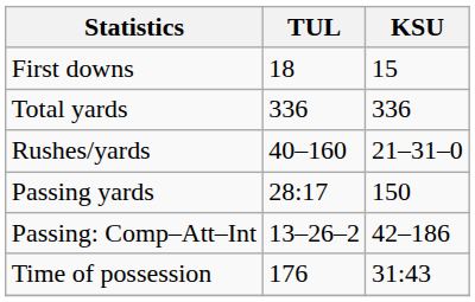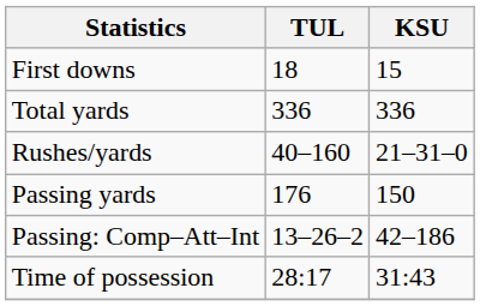Passing yards | TUL: 28:17 -> 176
Time of possession | TUL: 176 -> 28:17
